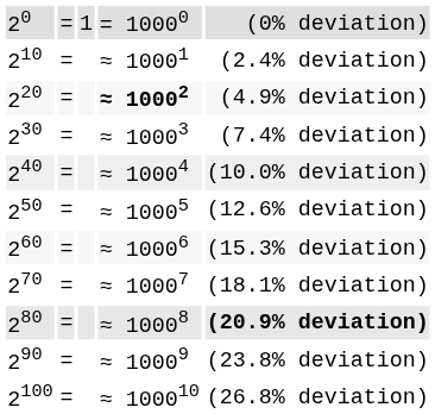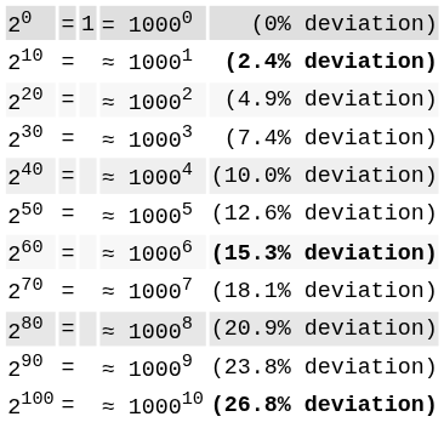210 | column 5: normal -> bold
220 | column 4: bold -> normal
260 | column 5: normal -> bold
280 | column 5: bold -> normal
2100 | column 5: normal -> bold
